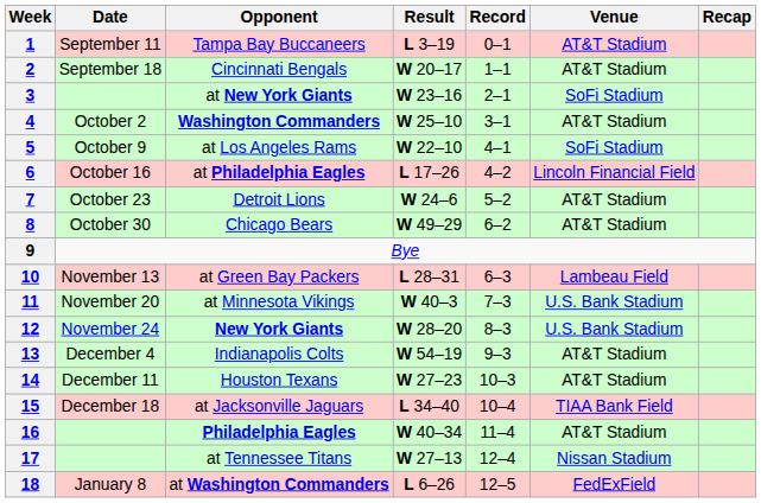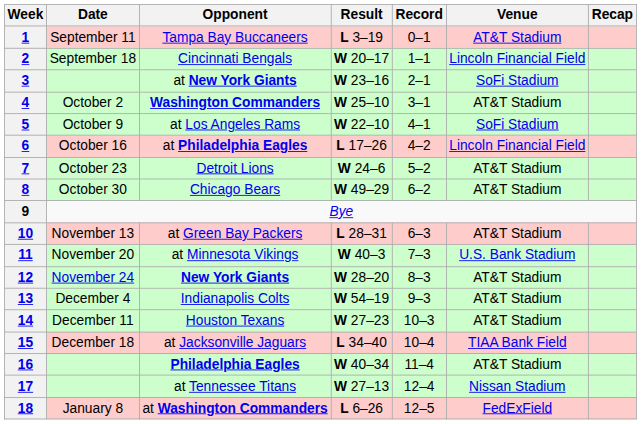2 | Venue: AT&T Stadium -> Lincoln Financial Field
10 | Venue: Lambeau Field -> AT&T Stadium
12 | Venue: U.S. Bank Stadium -> AT&T Stadium
